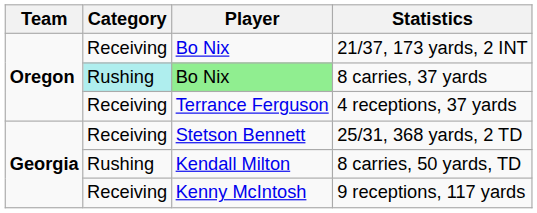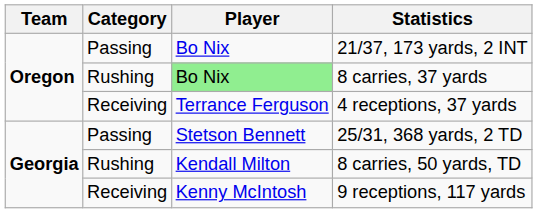21/37, 173 yards, 2 INT | Category: Receiving -> Passing
8 carries, 37 yards | Category: paleturquoise background -> no background
25/31, 368 yards, 2 TD | Category: Receiving -> Passing
